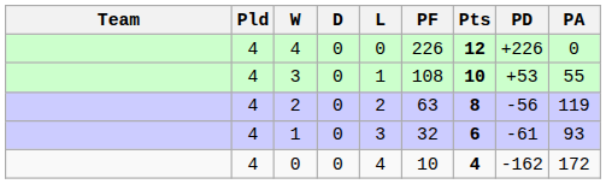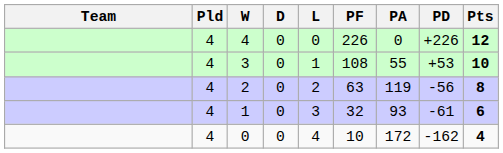columns swapped: PA <-> Pts
